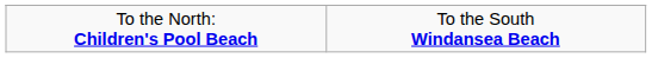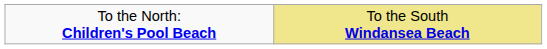To the North: Children's Pool Beach | column 2: no background -> khaki background
